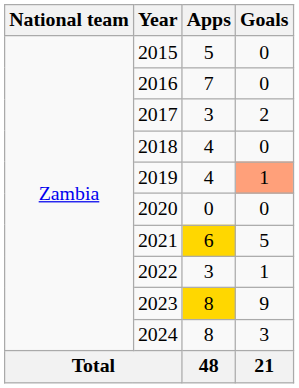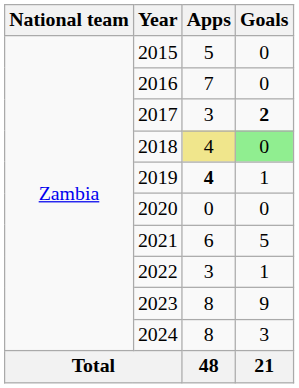2017 | Goals: normal -> bold
2018 | Apps: no background -> khaki background
2018 | Goals: no background -> lightgreen background
2019 | Apps: normal -> bold
2019 | Goals: lightsalmon background -> no background
2021 | Apps: gold background -> no background
2023 | Apps: gold background -> no background
